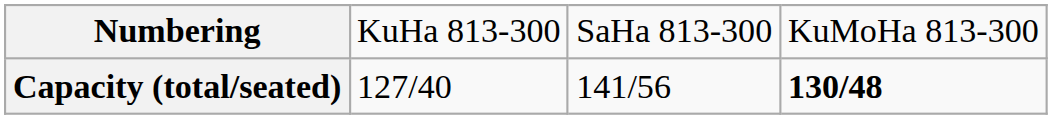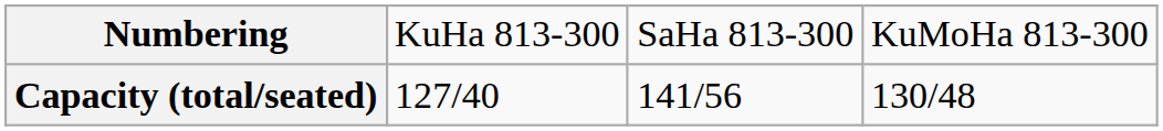row 2 | column 4: bold -> normal
